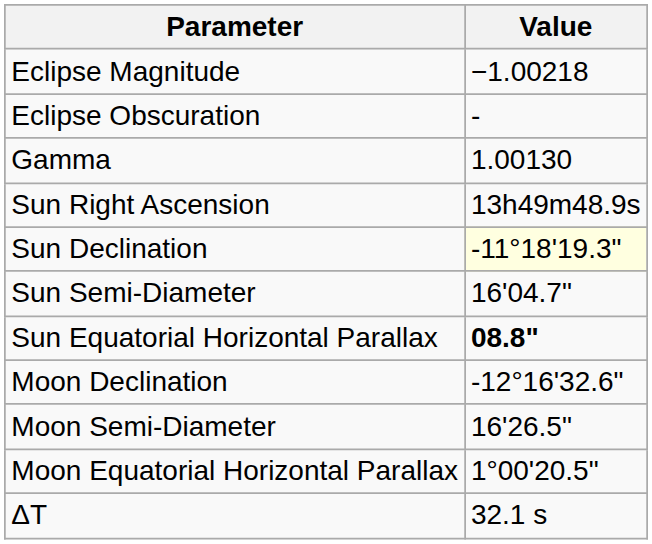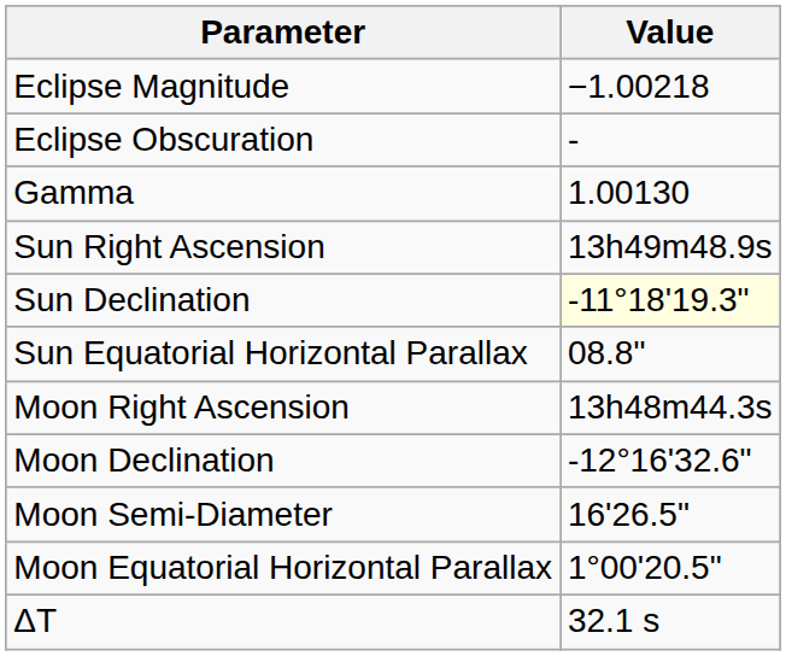- row: Sun Semi-Diameter | 16'04.7"
Sun Equatorial Horizontal Parallax | Value: bold -> normal
+ row: Moon Right Ascension | 13h48m44.3s
